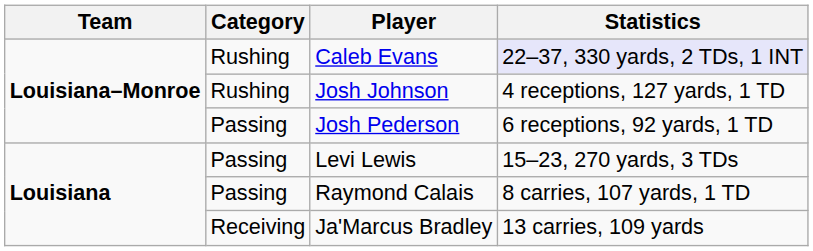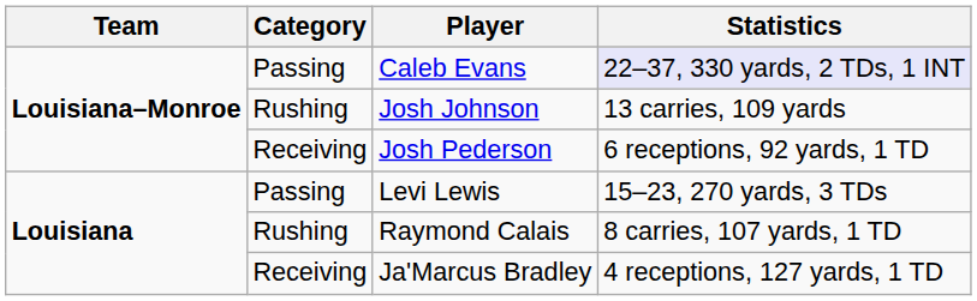Caleb Evans | Category: Rushing -> Passing
Josh Johnson | Statistics: 4 receptions, 127 yards, 1 TD -> 13 carries, 109 yards
Josh Pederson | Category: Passing -> Receiving
Raymond Calais | Category: Passing -> Rushing
Ja'Marcus Bradley | Statistics: 13 carries, 109 yards -> 4 receptions, 127 yards, 1 TD
